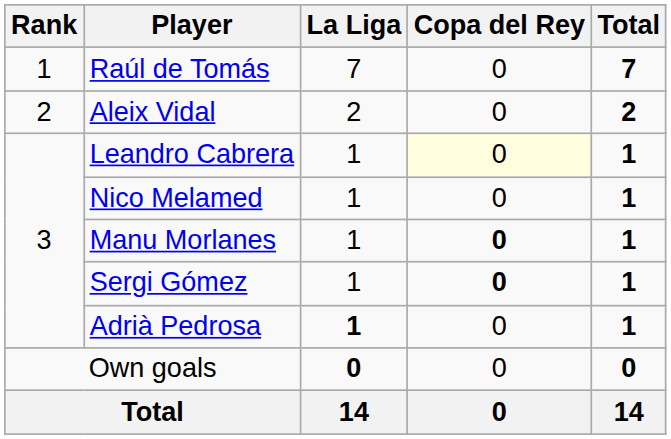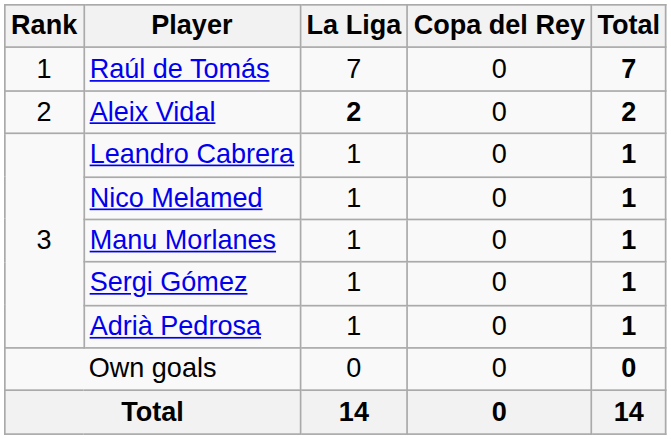Aleix Vidal | La Liga: normal -> bold
Leandro Cabrera | Copa del Rey: lightyellow background -> no background
Manu Morlanes | Copa del Rey: bold -> normal
Sergi Gómez | Copa del Rey: bold -> normal
Adrià Pedrosa | La Liga: bold -> normal
Own goals | La Liga: bold -> normal
